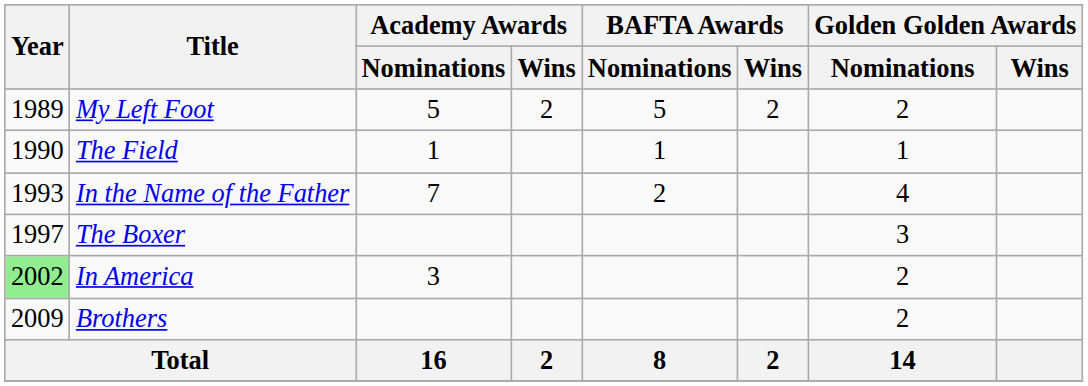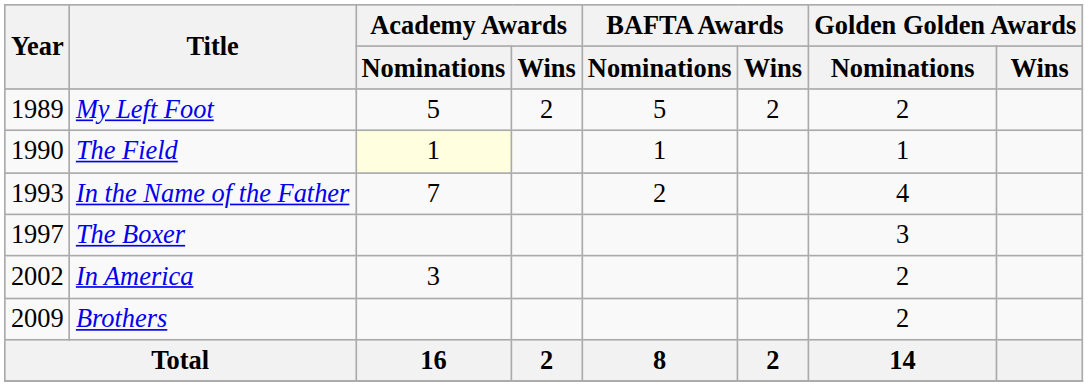The Field | Academy Awards / Nominations: no background -> lightyellow background
In America | Year: lightgreen background -> no background
